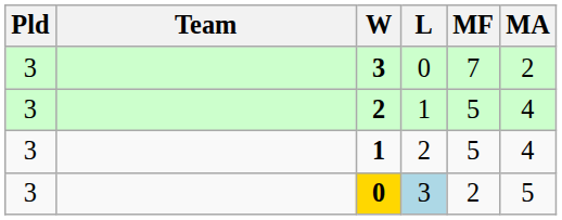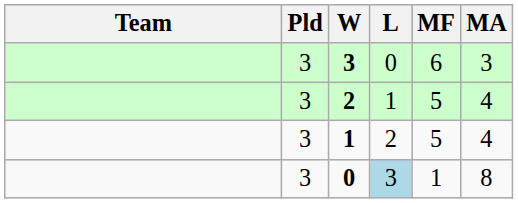columns swapped: Team <-> Pld
row 2 | MF: 7 -> 6
row 2 | MA: 2 -> 3
row 5 | W: gold background -> no background
row 5 | MF: 2 -> 1
row 5 | MA: 5 -> 8
